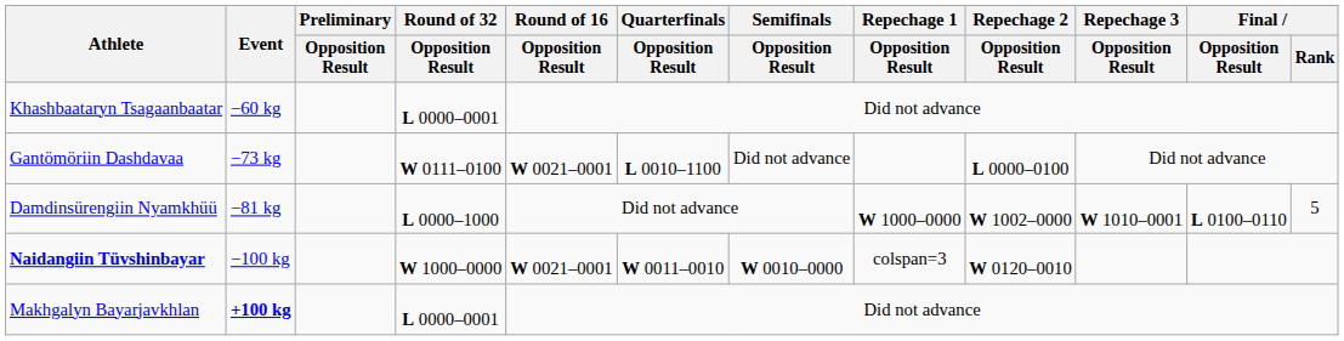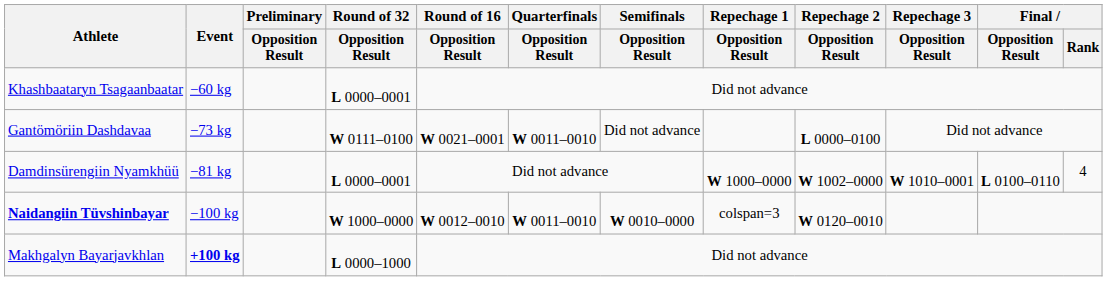Gantömöriin Dashdavaa | Quarterfinals / Opposition Result: L 0010–1100 -> W 0011–0010
Damdinsürengiin Nyamkhüü | Round of 32 / Opposition Result: L 0000–1000 -> L 0000–0001
Damdinsürengiin Nyamkhüü | Final / Rank: 5 -> 4
Naidangiin Tüvshinbayar | Round of 16 / Opposition Result: W 0021–0001 -> W 0012–0010
Makhgalyn Bayarjavkhlan | Round of 32 / Opposition Result: L 0000–0001 -> L 0000–1000
